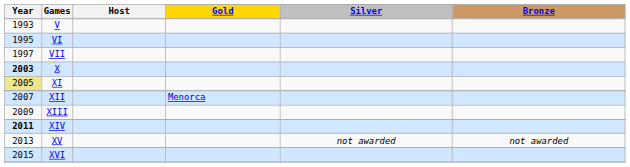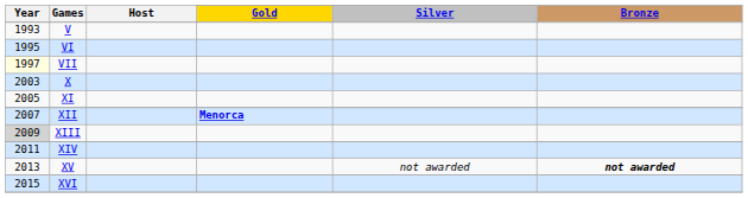VII | Year: no background -> lightyellow background
X | Year: bold -> normal
XI | Year: khaki background -> no background
XII | Gold: normal -> bold
XIII | Year: no background -> lightgrey background
XIV | Year: bold -> normal
XV | Bronze: normal -> bold
